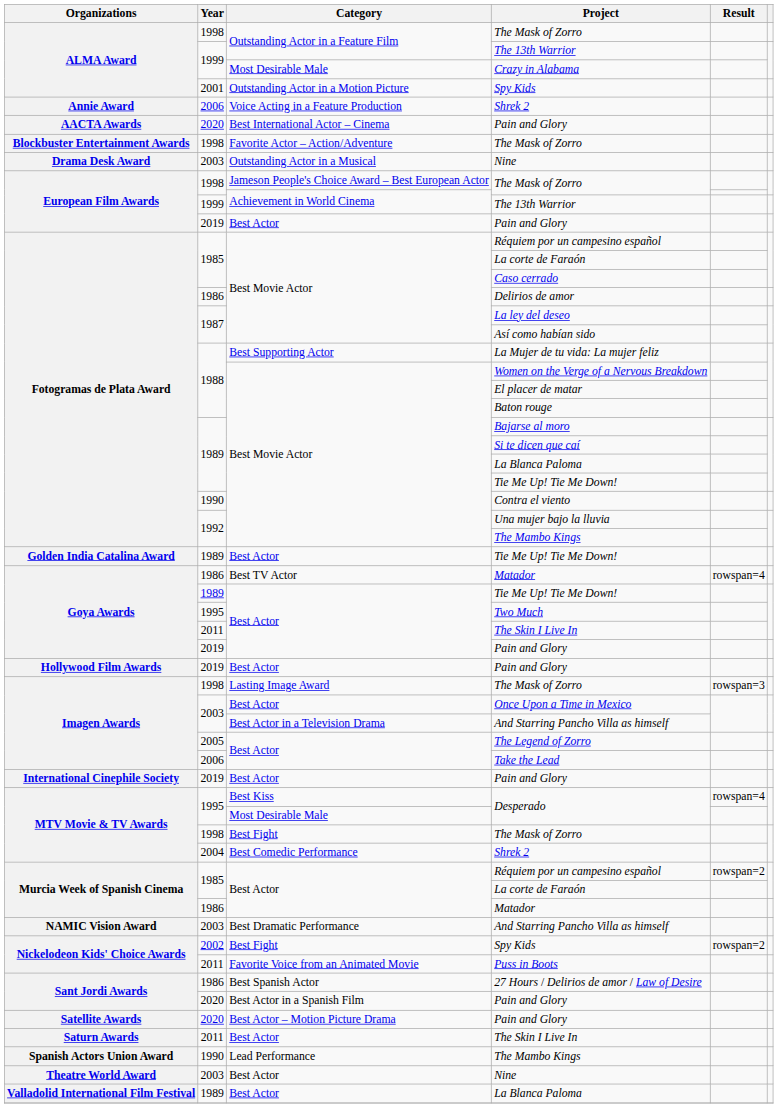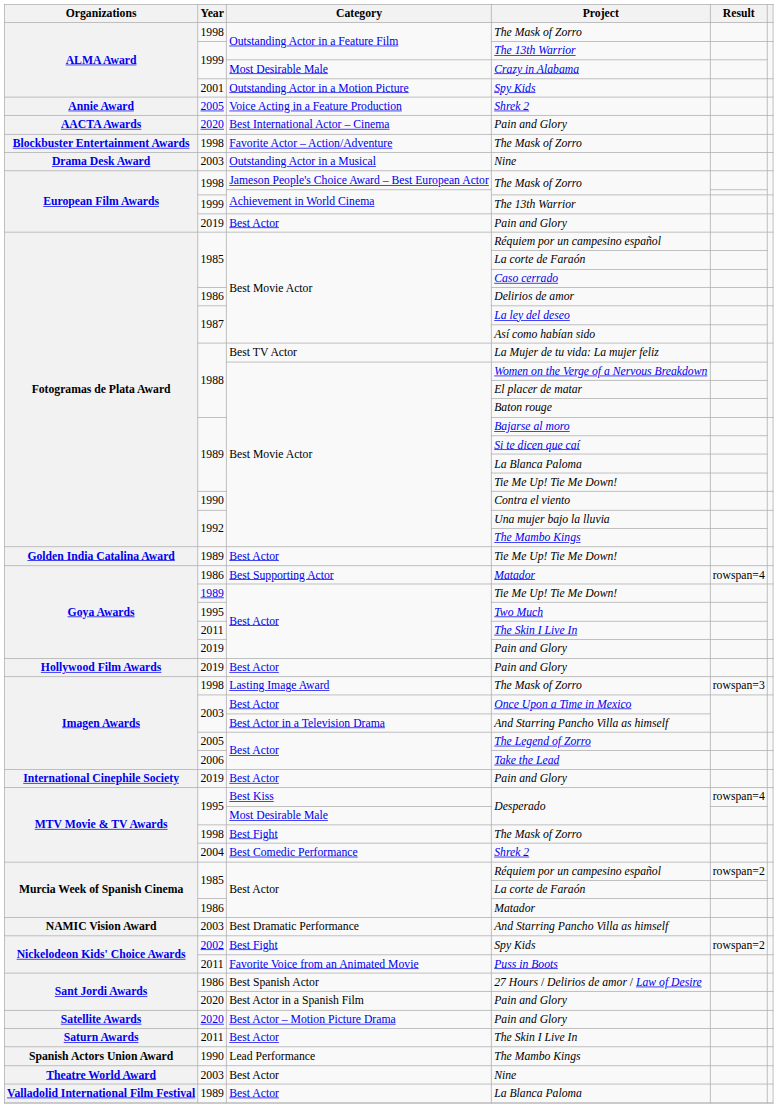Annie Award / Shrek 2 | Year: 2006 -> 2005
La Mujer de tu vida: La mujer feliz | Category: Best Supporting Actor -> Best TV Actor
Goya Awards / Matador | Category: Best TV Actor -> Best Supporting Actor
